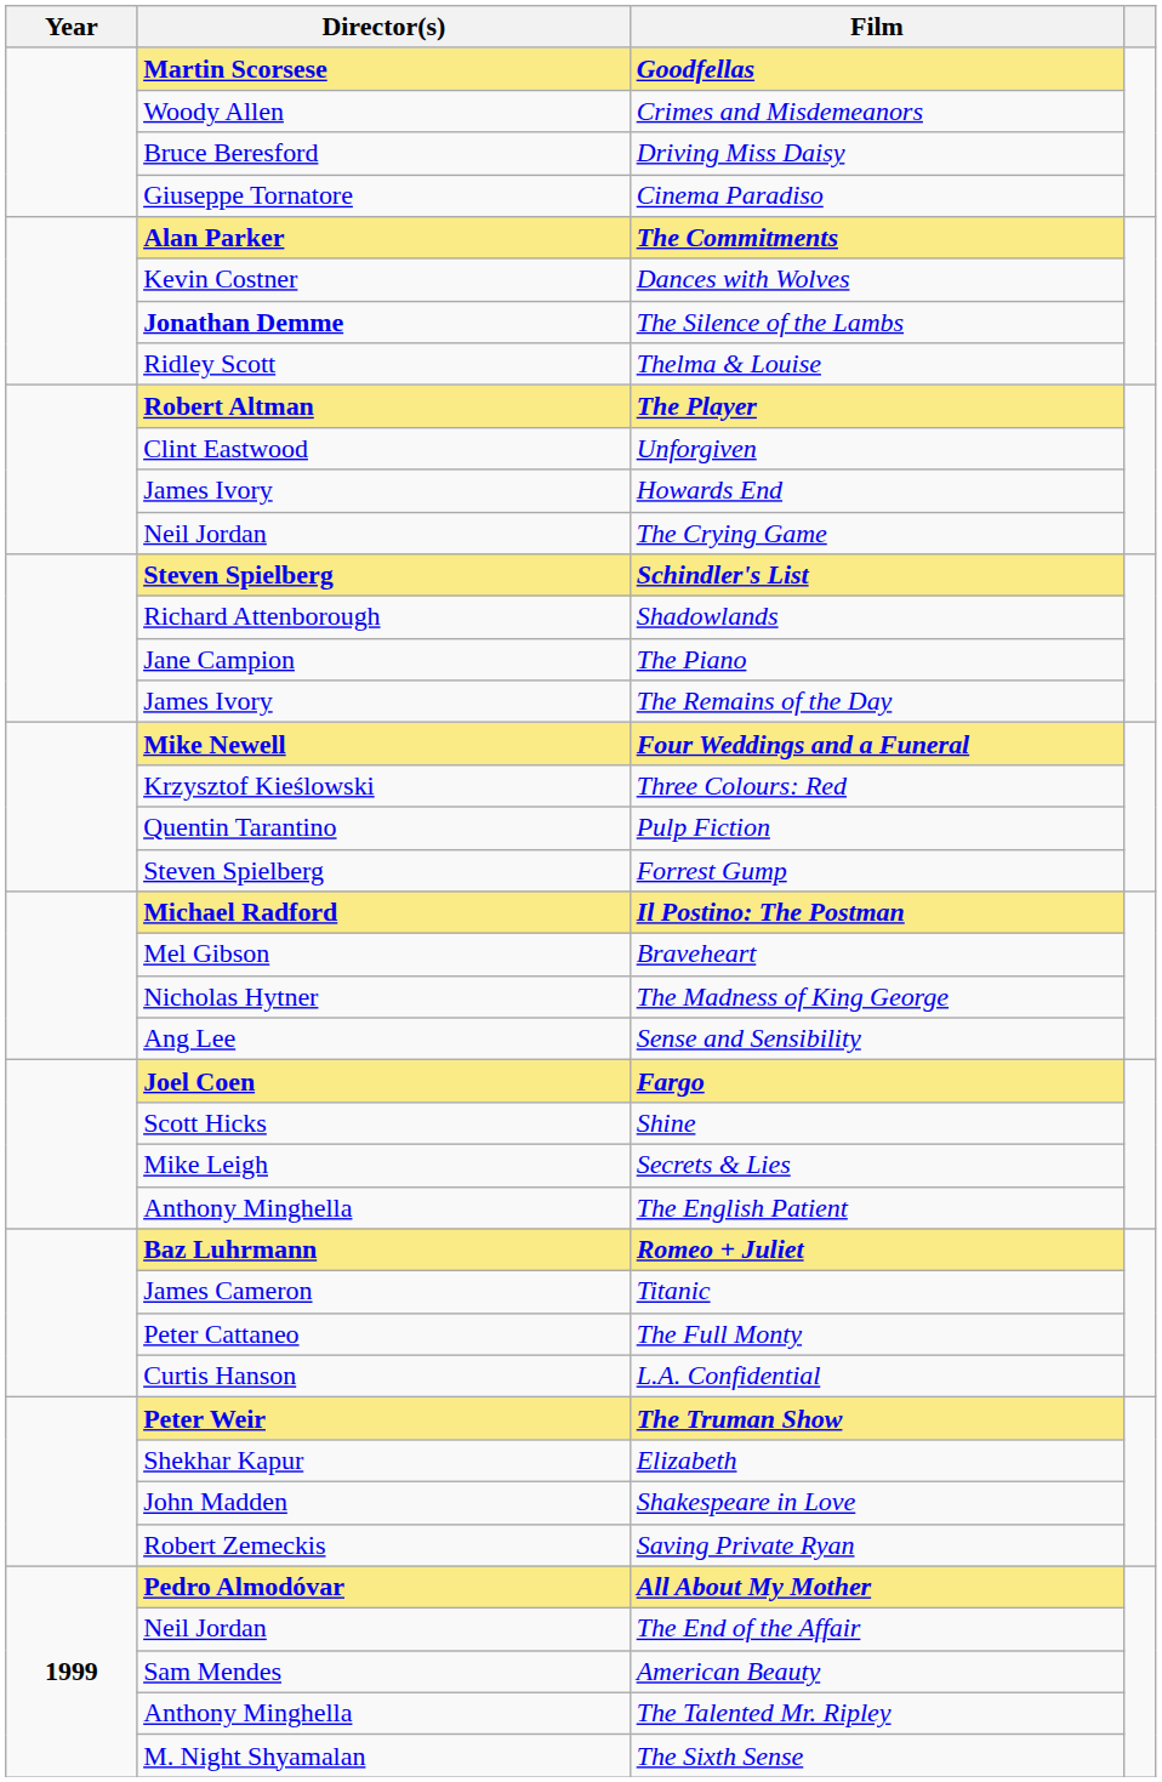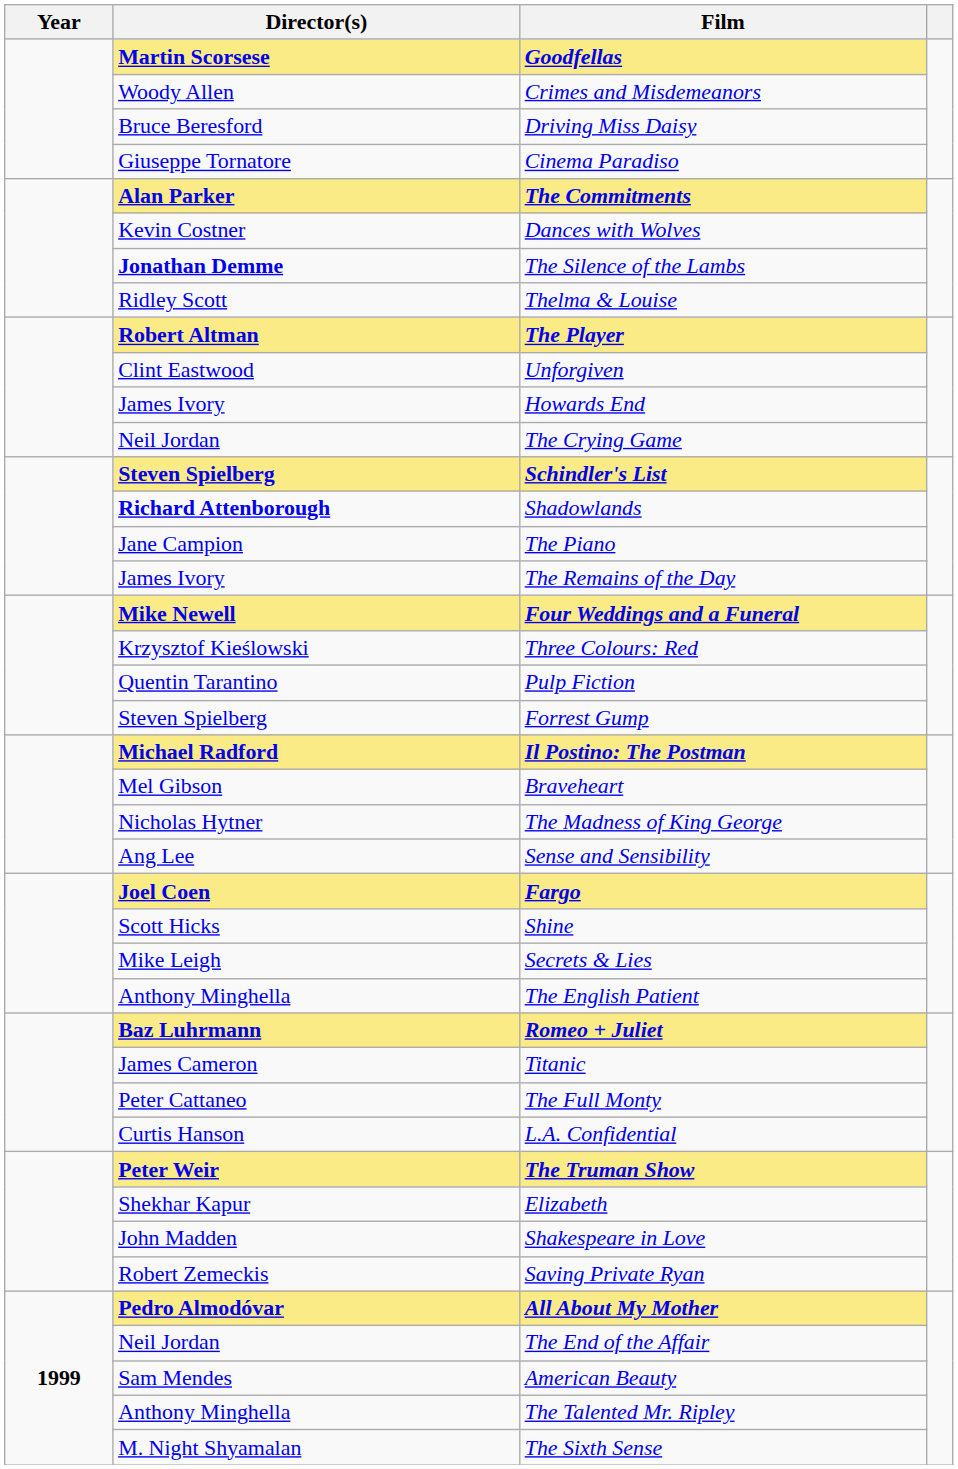Shadowlands | Director(s): normal -> bold
